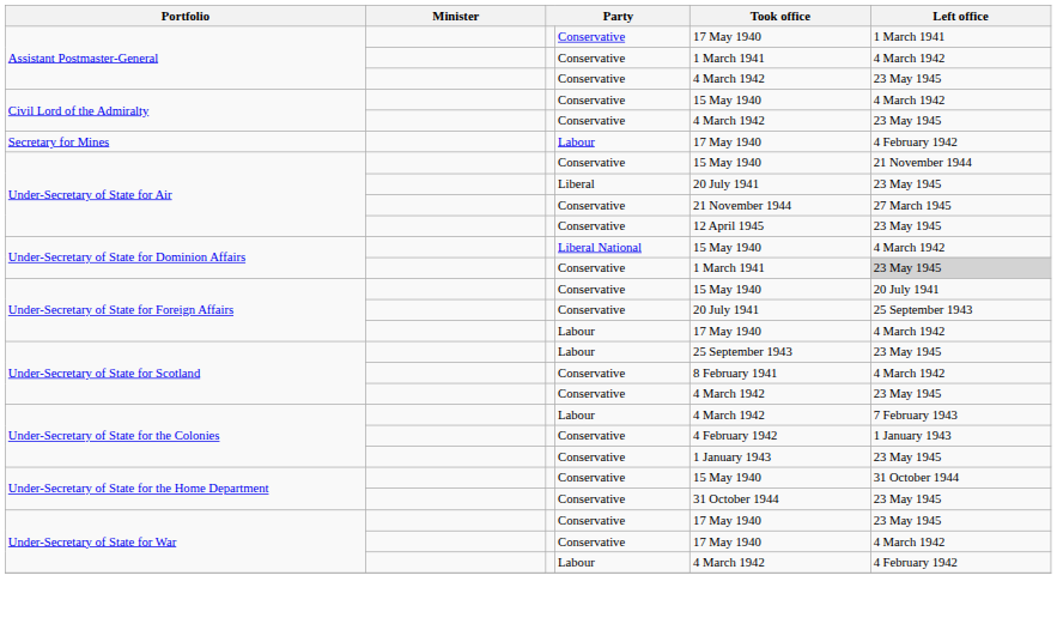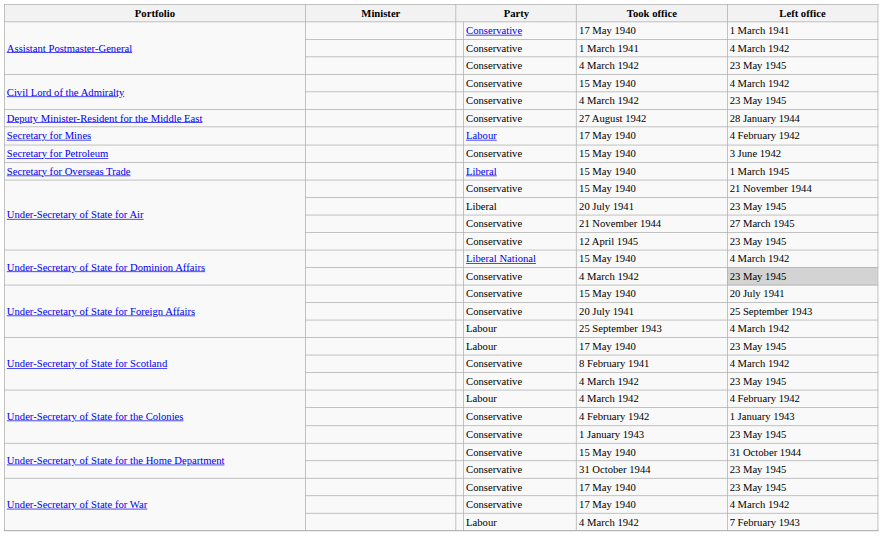+ row: Deputy Minister-Resident for the Middle East | Conservative | 27 August 1942 | 28 January 1944
+ row: Secretary for Petroleum | Conservative | 15 May 1940 | 3 June 1942
+ row: Secretary for Overseas Trade | Liberal | 15 May 1940 | 1 March 1945
Under-Secretary of State for Dominion Affairs / Conservative | Took office: 1 March 1941 -> 4 March 1942
Under-Secretary of State for Foreign Affairs / Labour | Took office: 17 May 1940 -> 25 September 1943
Under-Secretary of State for Scotland / Labour | Took office: 25 September 1943 -> 17 May 1940
Under-Secretary of State for the Colonies / Labour | Left office: 7 February 1943 -> 4 February 1942
Under-Secretary of State for War / Labour | Left office: 4 February 1942 -> 7 February 1943
